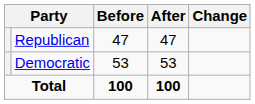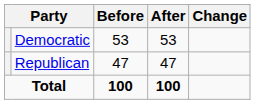rows swapped: Democratic <-> Republican
